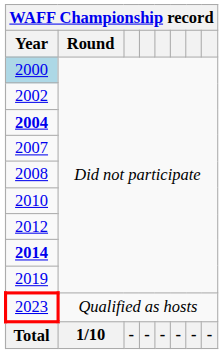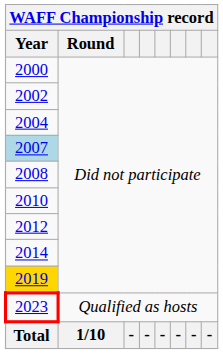2000 | Year: lightblue background -> no background
2004 | Year: bold -> normal
2007 | Year: no background -> lightblue background
2014 | Year: bold -> normal
2019 | Year: no background -> gold background
